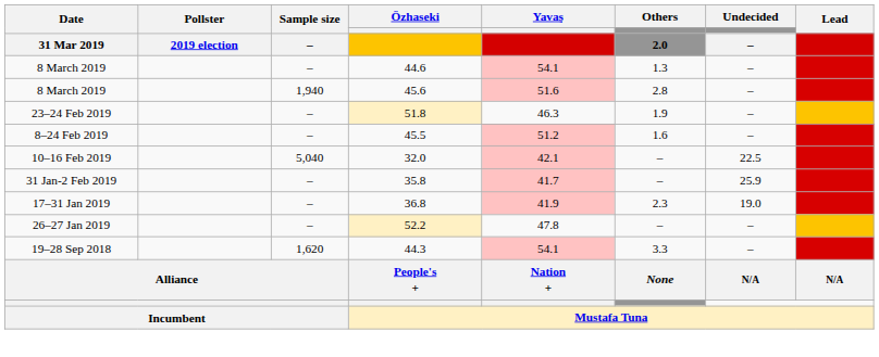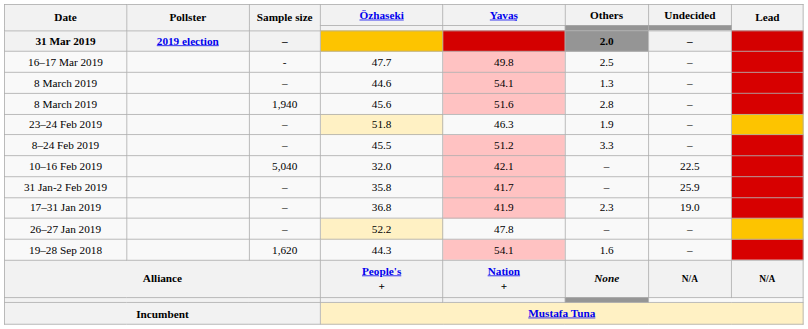+ row: 16–17 Mar 2019 | - | 47.7 | 49.8 | 2.5 | –
8–24 Feb 2019 | Others / 2.0: 1.6 -> 3.3
19–28 Sep 2018 | Others / 2.0: 3.3 -> 1.6
